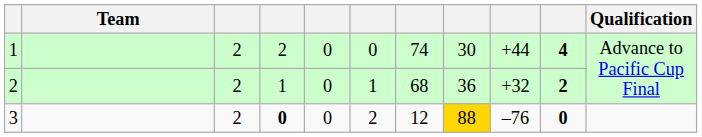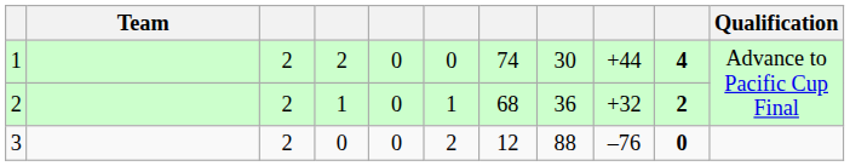3 | column 4: bold -> normal
3 | column 8: gold background -> no background
